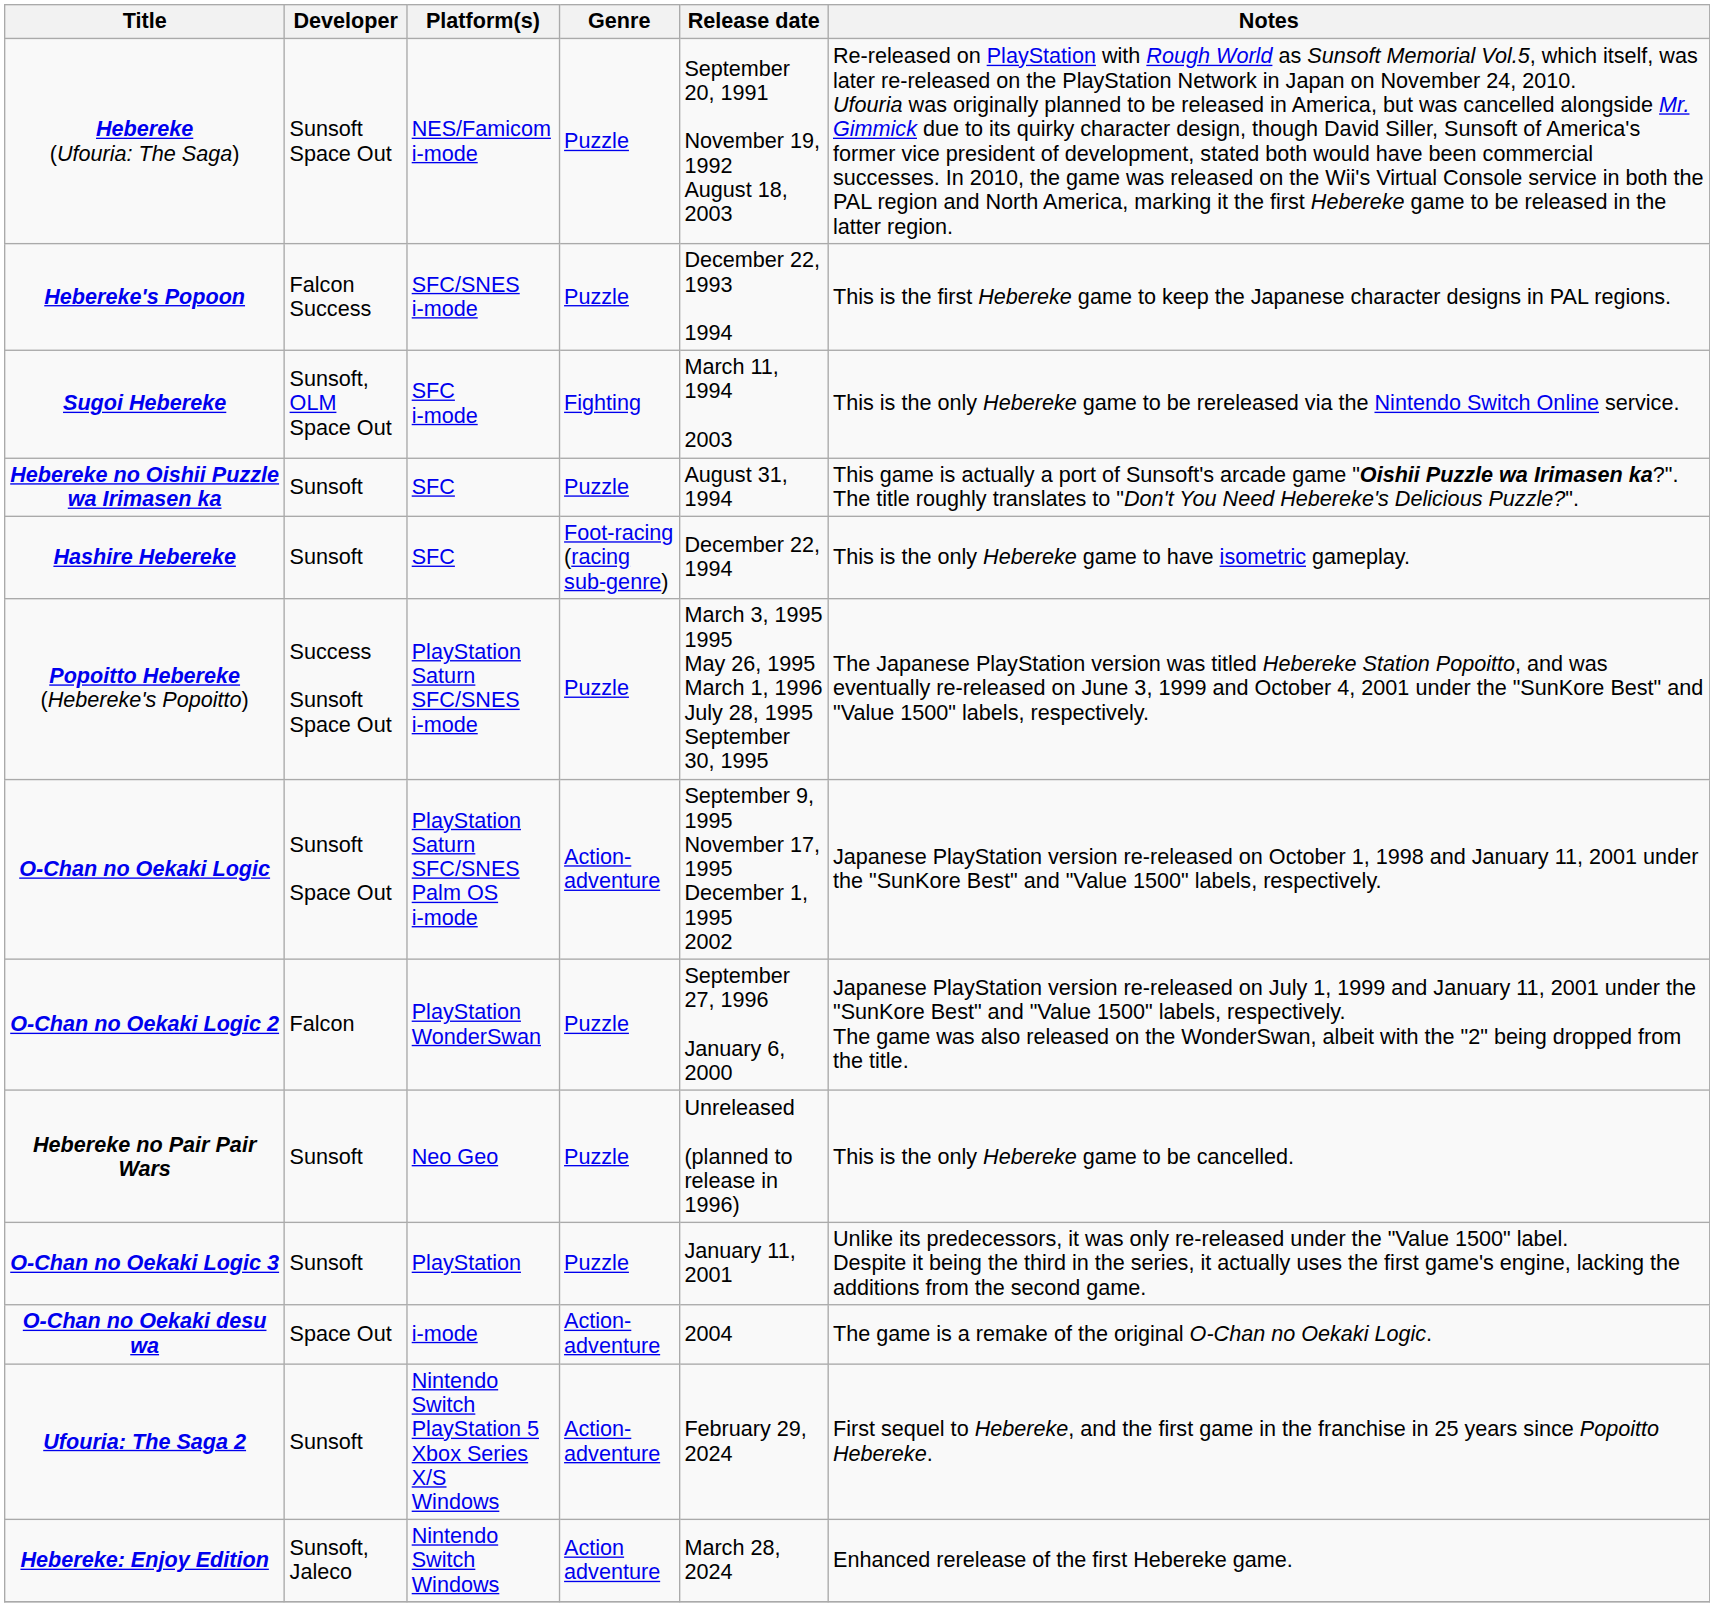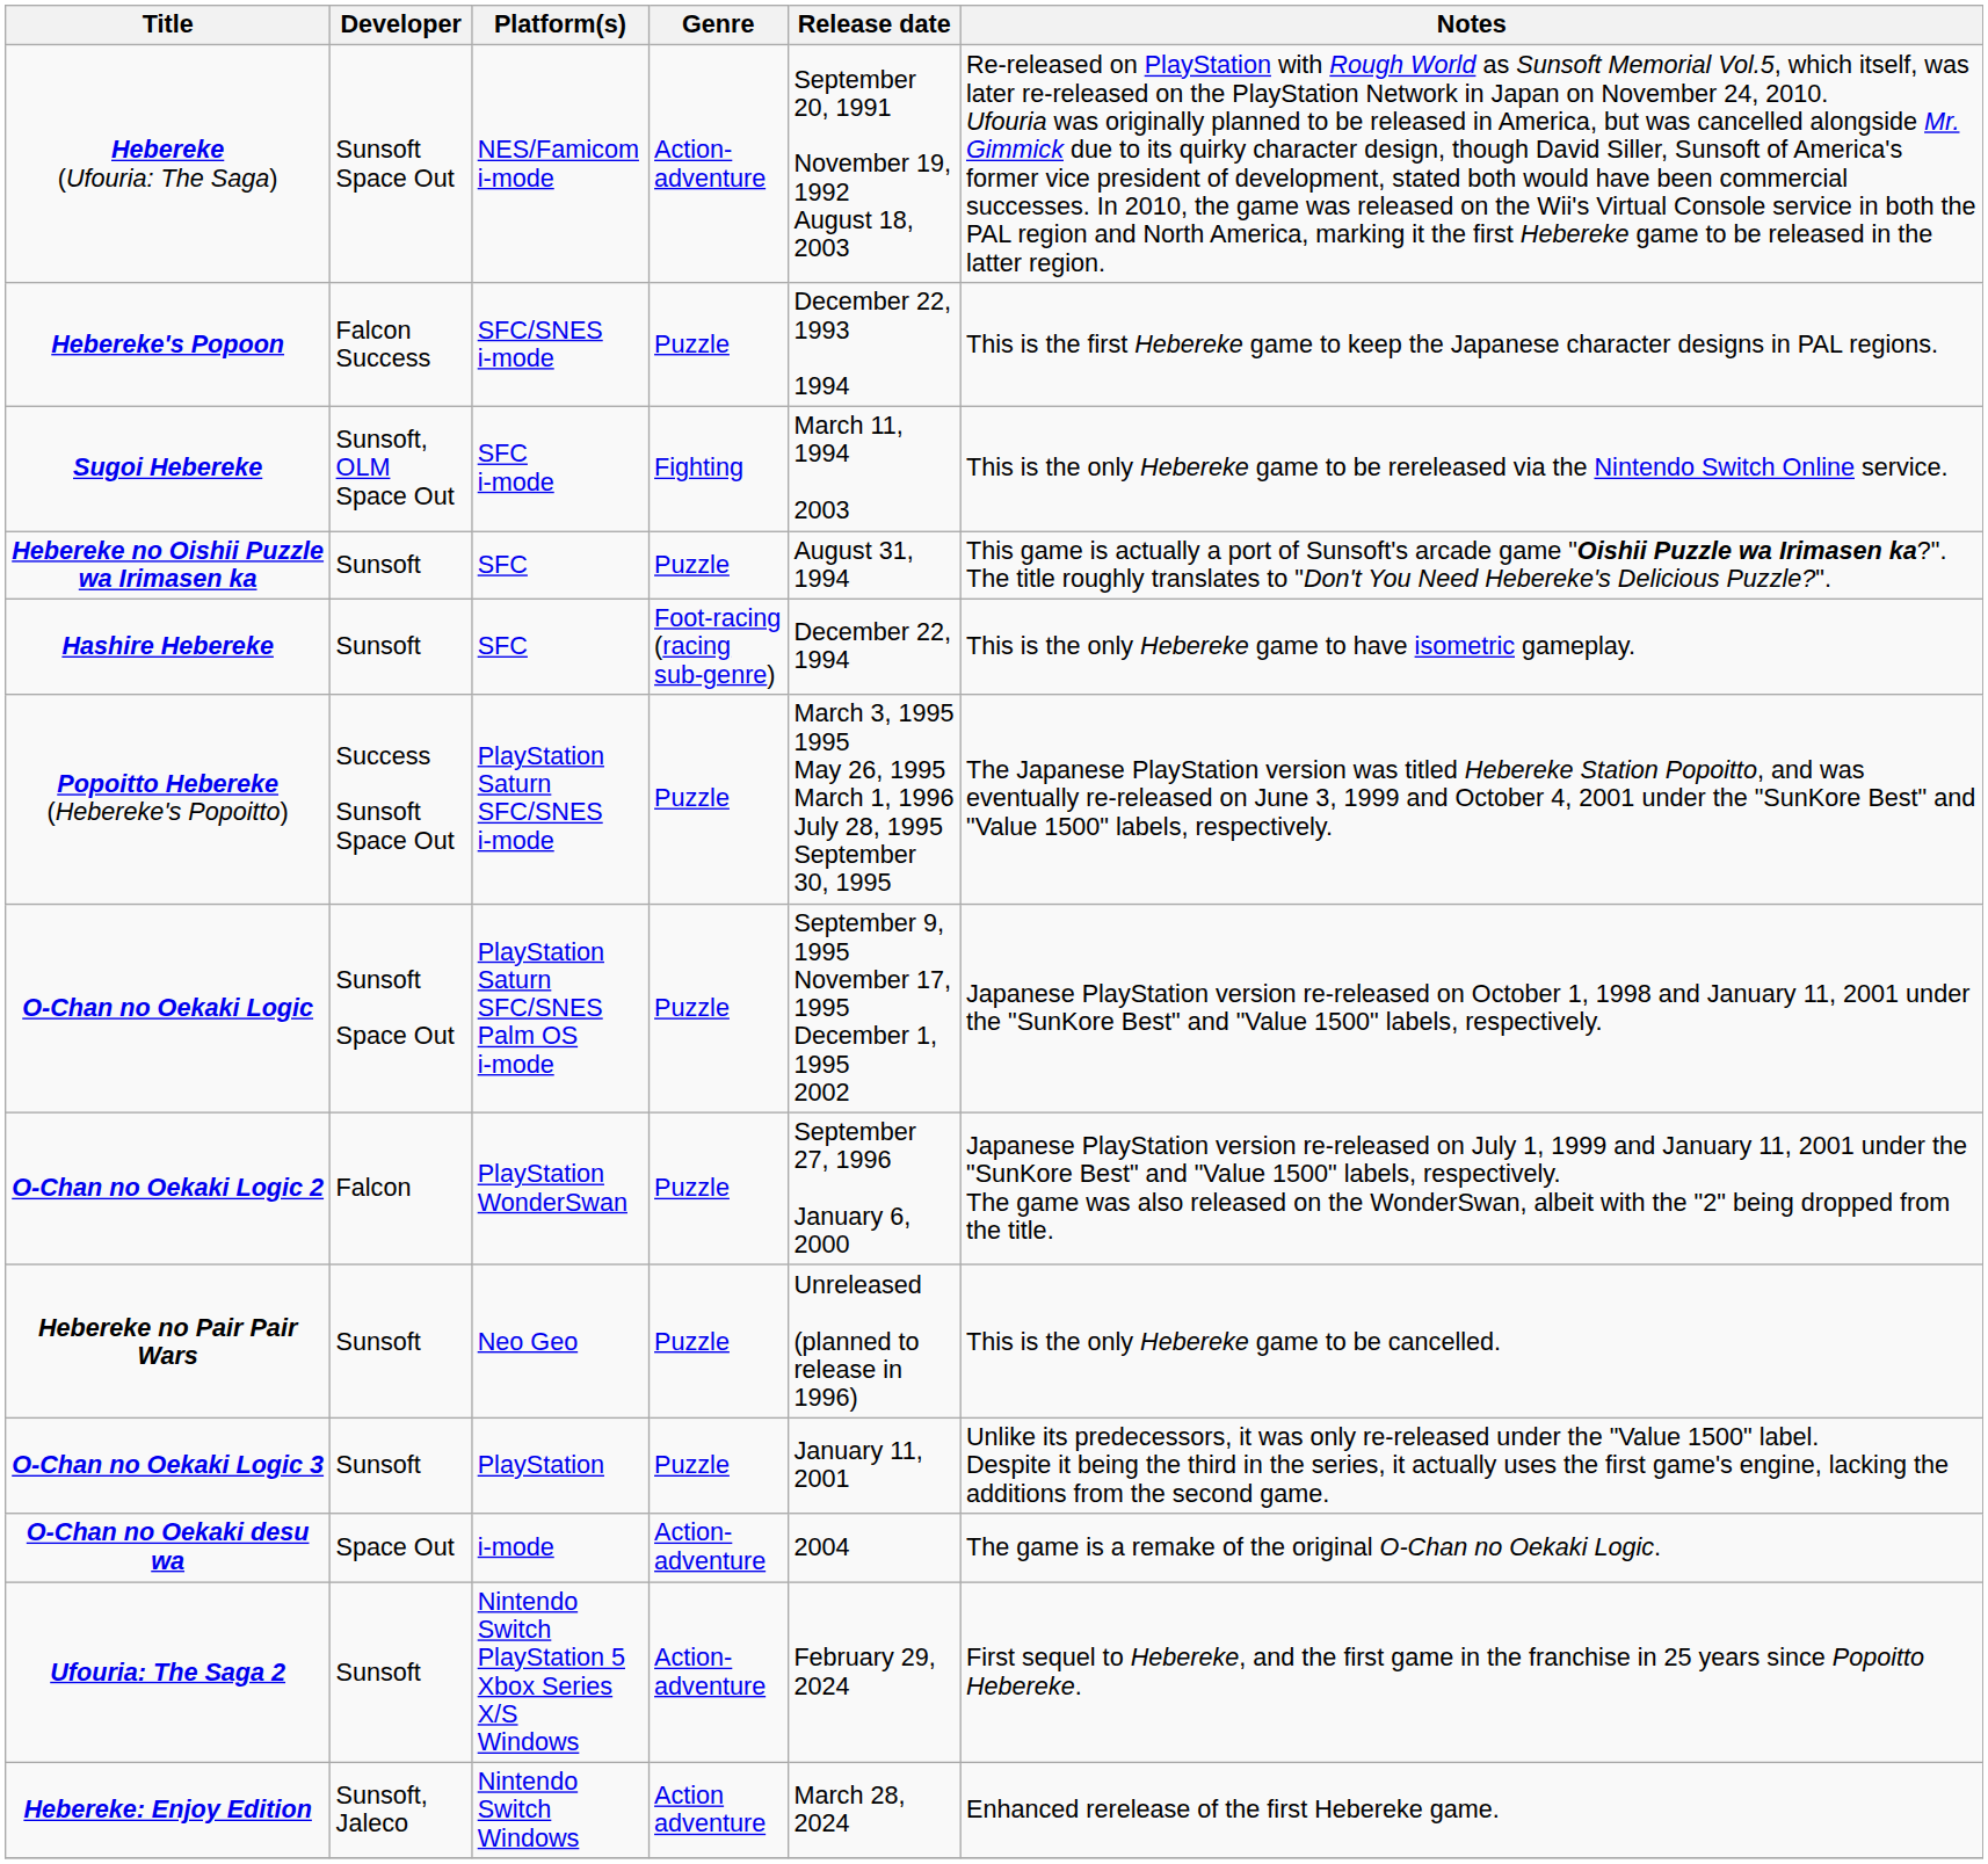Hebereke (Ufouria: The Saga) | Genre: Puzzle -> Action-adventure
O-Chan no Oekaki Logic | Genre: Action-adventure -> Puzzle
